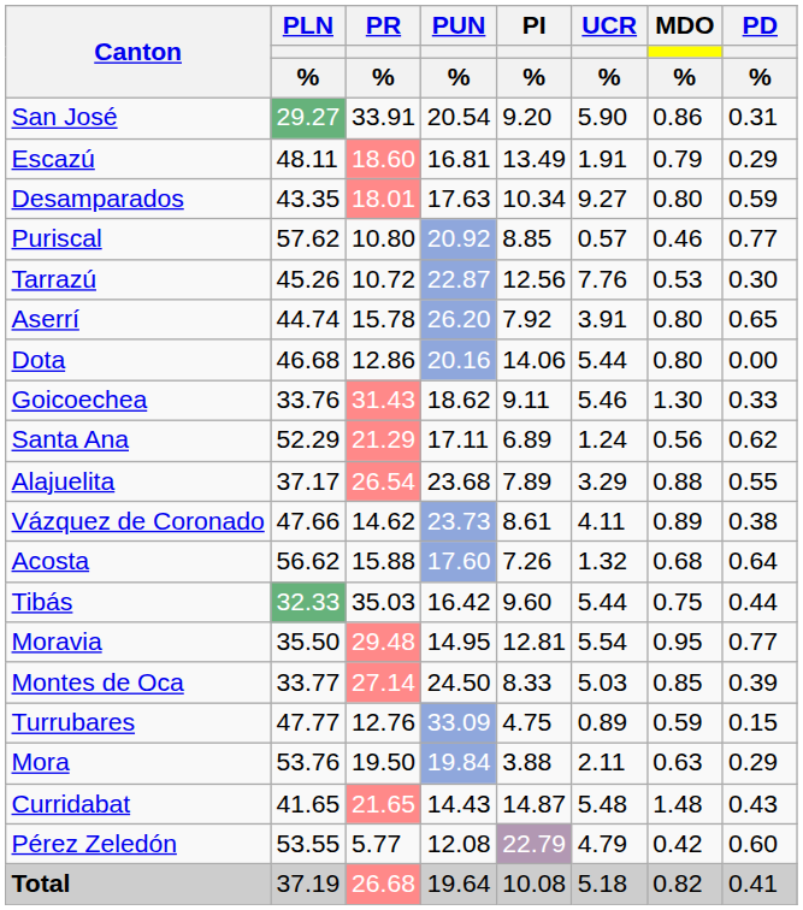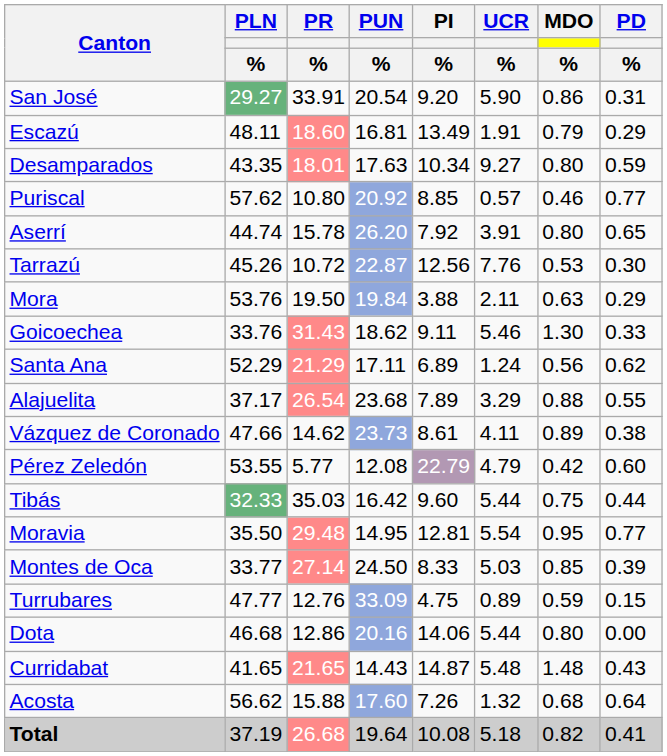rows swapped: Tarrazú <-> Aserrí
rows swapped: Mora <-> Dota
rows swapped: Acosta <-> Pérez Zeledón
